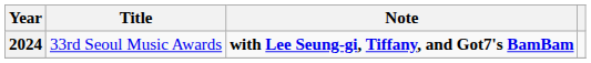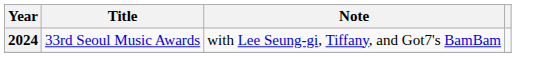2024 | Note: bold -> normal
